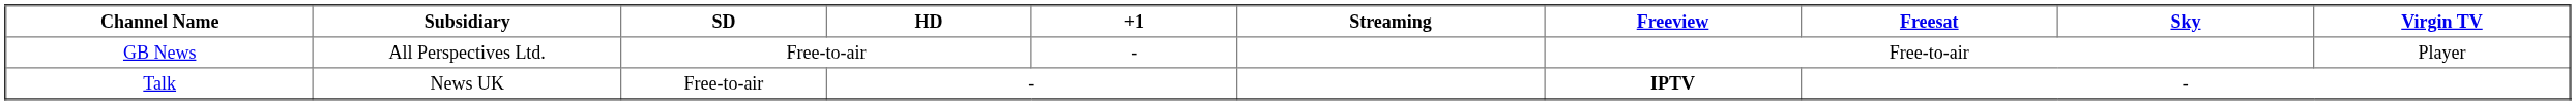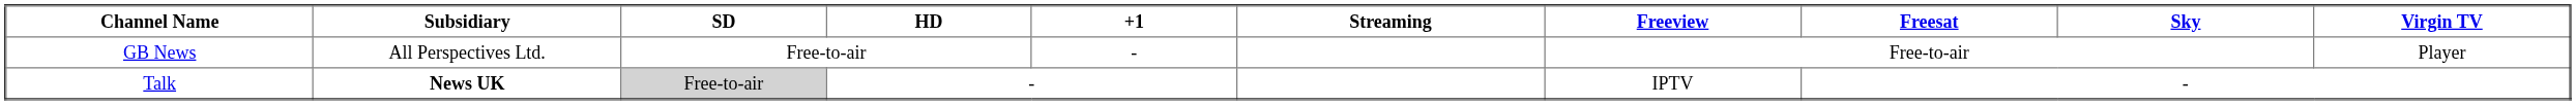Talk | Subsidiary: normal -> bold
Talk | SD: no background -> lightgrey background
Talk | Freeview: bold -> normal
